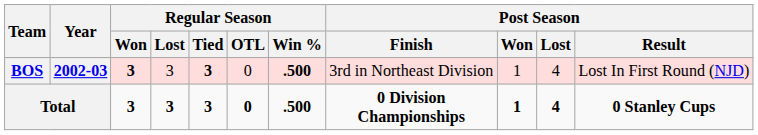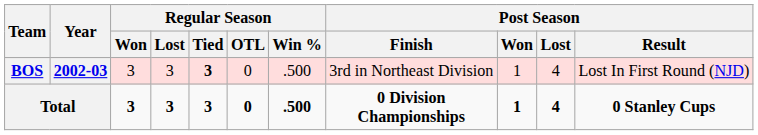BOS | Regular Season / Won: bold -> normal
BOS | Regular Season / Win %: bold -> normal
